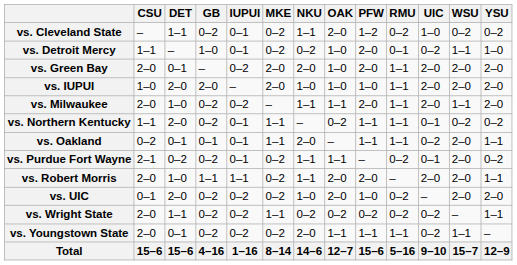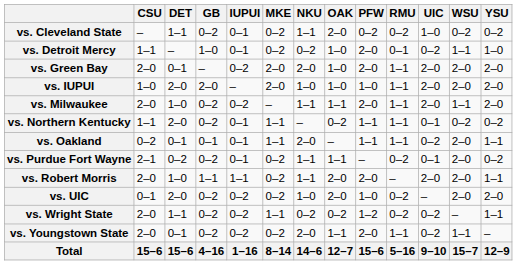vs. Cleveland State | PFW: 1–2 -> 0–2
vs. Wright State | PFW: 0–2 -> 1–2
vs. Youngstown State | PFW: 1–1 -> 2–0
